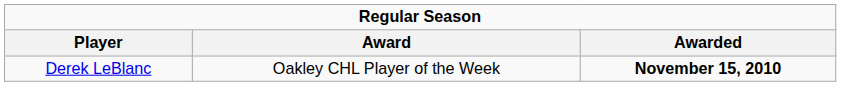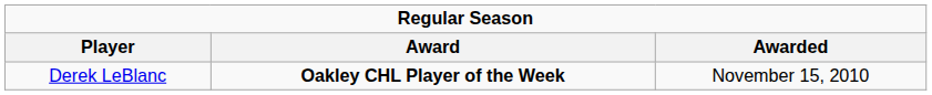Derek LeBlanc | Award: normal -> bold
Derek LeBlanc | Awarded: bold -> normal
